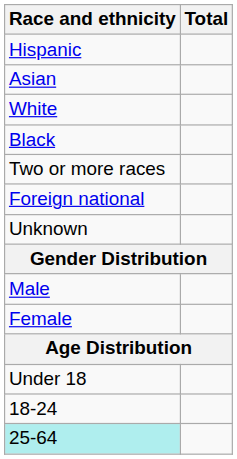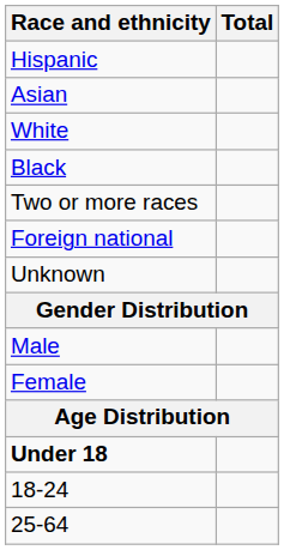Under 18 | Race and ethnicity: normal -> bold
25-64 | Race and ethnicity: paleturquoise background -> no background
